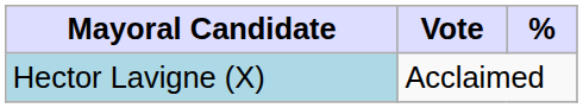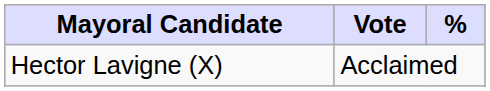Hector Lavigne (X) | Mayoral Candidate: lightblue background -> no background
